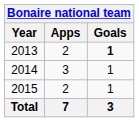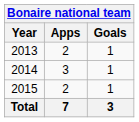2013 | Goals: bold -> normal
